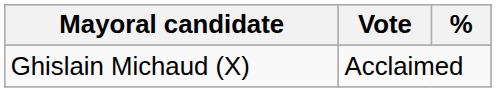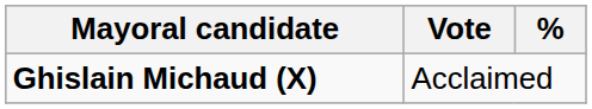Ghislain Michaud (X) | Mayoral candidate: normal -> bold
